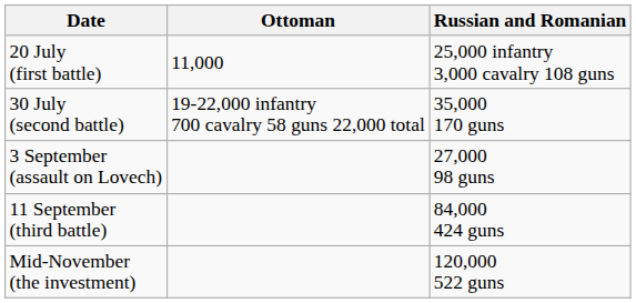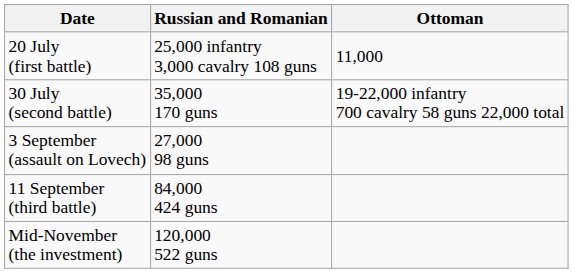columns swapped: Ottoman <-> Russian and Romanian
